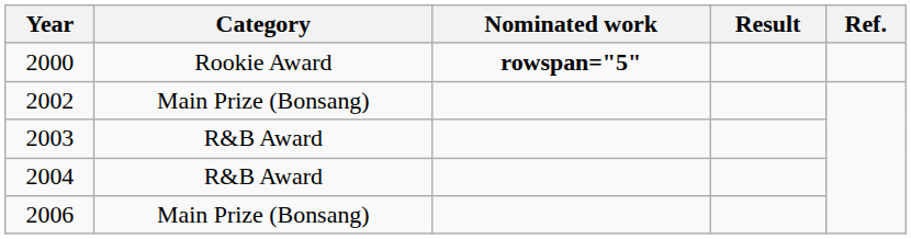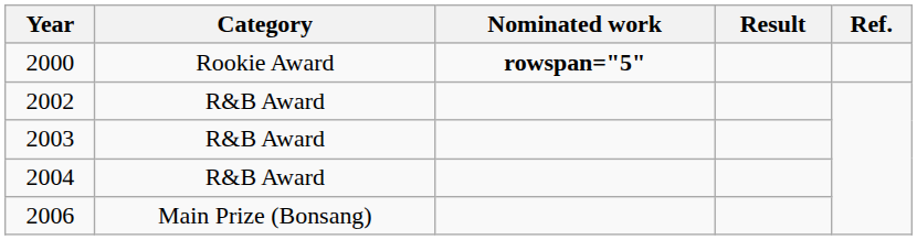2002 | Category: Main Prize (Bonsang) -> R&B Award
